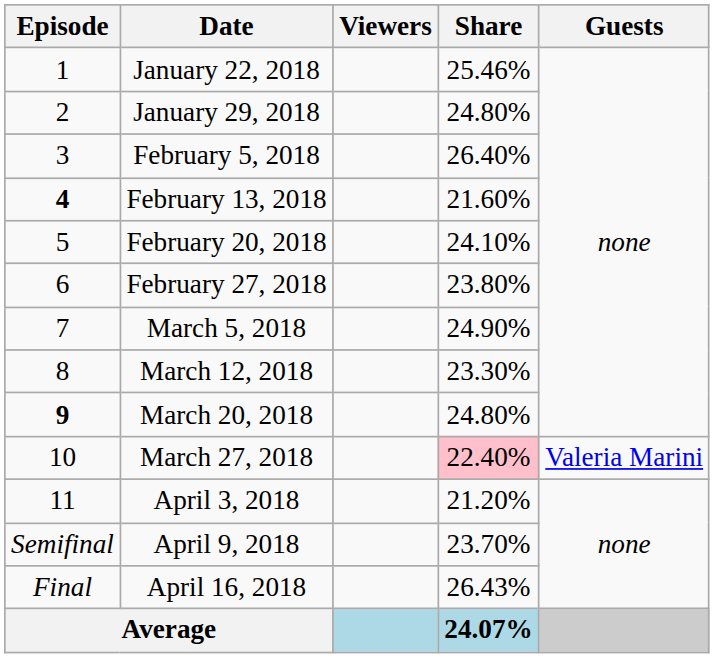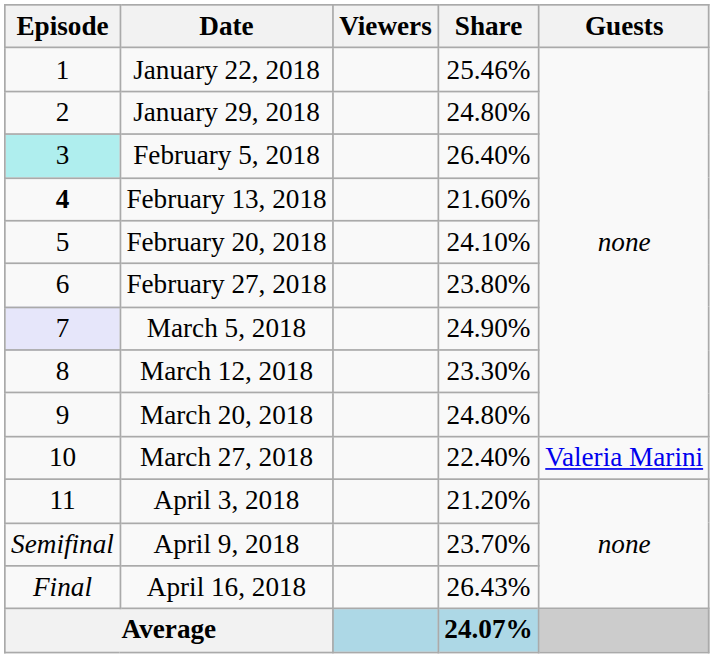February 5, 2018 | Episode: no background -> paleturquoise background
March 5, 2018 | Episode: no background -> lavender background
March 20, 2018 | Episode: bold -> normal
March 27, 2018 | Share: pink background -> no background
